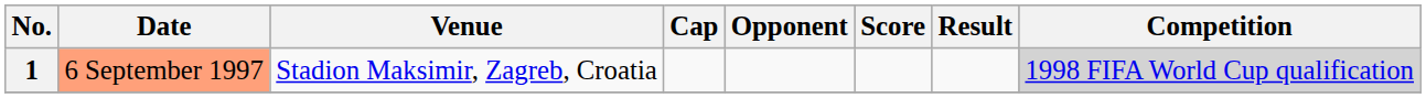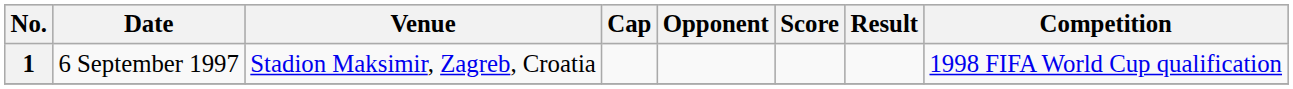1 | Date: lightsalmon background -> no background
1 | Competition: lightgrey background -> no background
